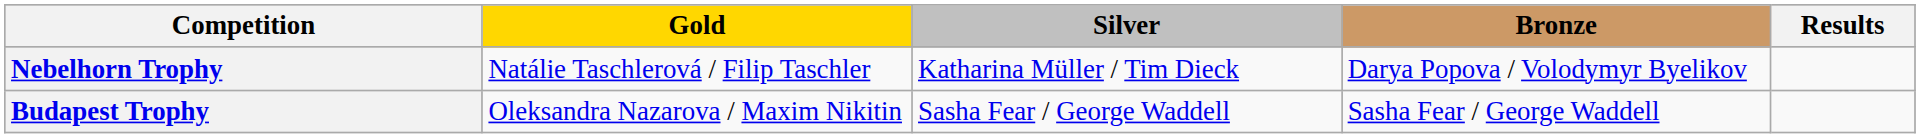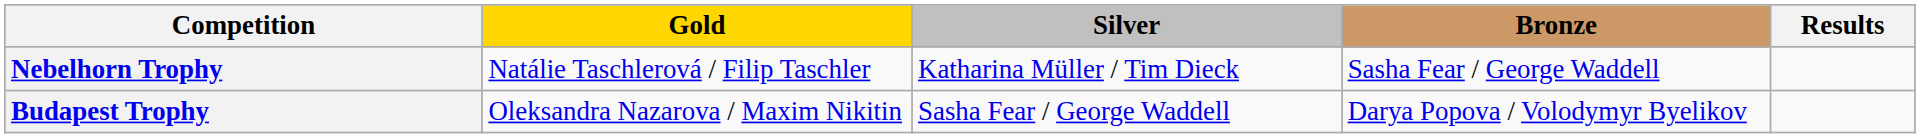Nebelhorn Trophy | Bronze: Darya Popova / Volodymyr Byelikov -> Sasha Fear / George Waddell
Budapest Trophy | Bronze: Sasha Fear / George Waddell -> Darya Popova / Volodymyr Byelikov
